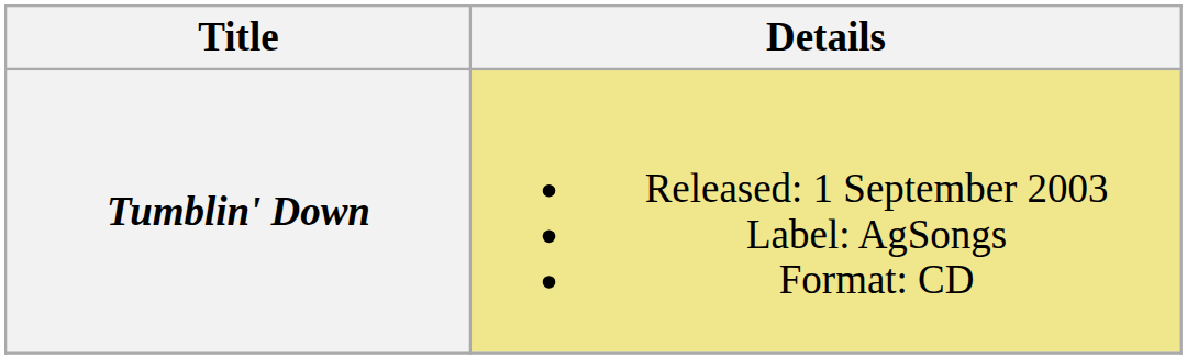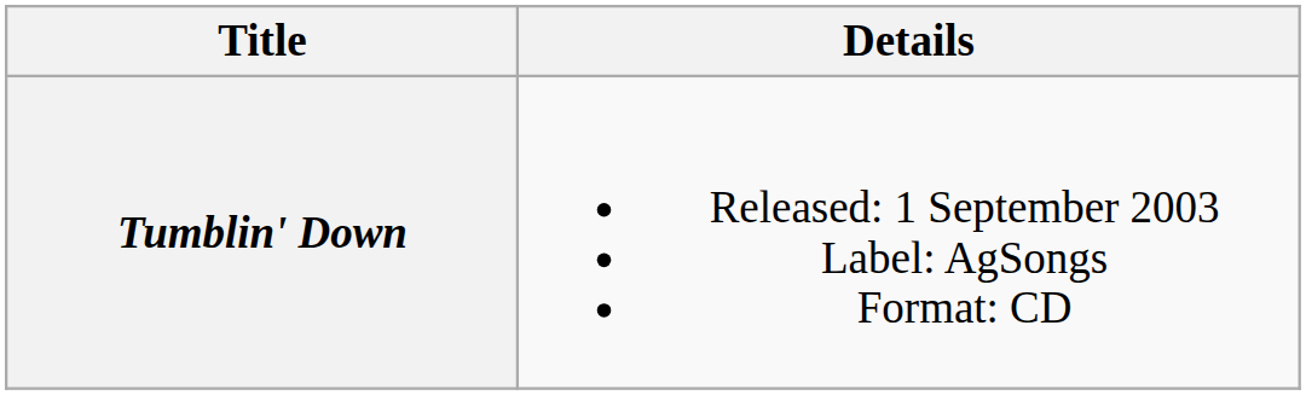Tumblin' Down | Details: khaki background -> no background
